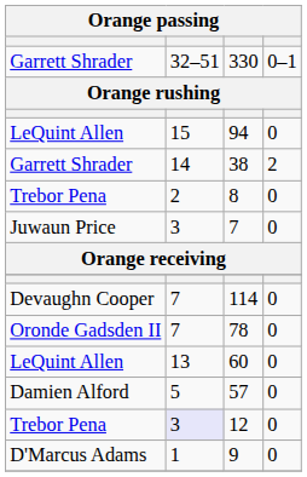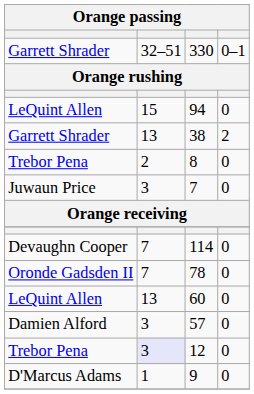38 | column 2: 14 -> 13
57 | column 2: 5 -> 3
